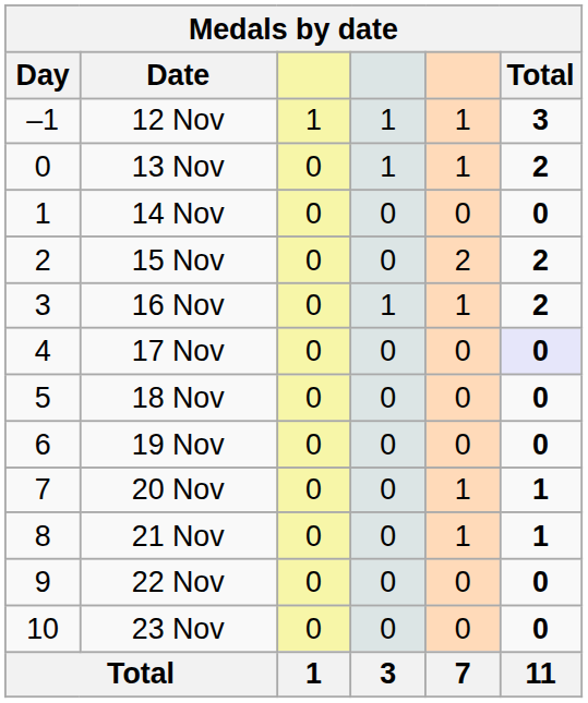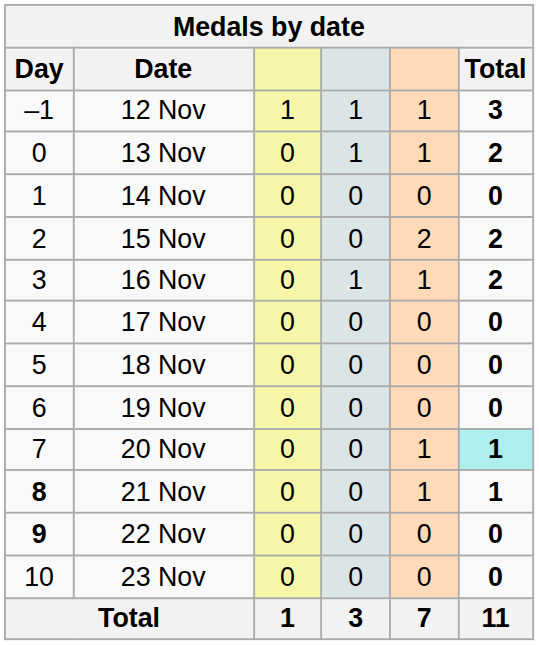17 Nov | Total: lavender background -> no background
20 Nov | Total: no background -> paleturquoise background
21 Nov | Day: normal -> bold
22 Nov | Day: normal -> bold
